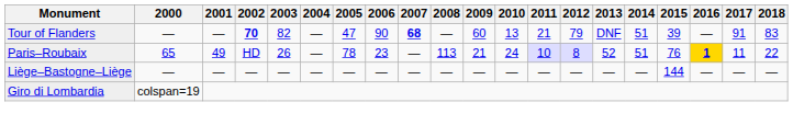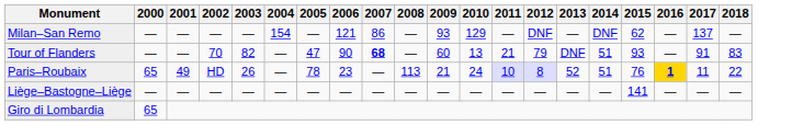+ row: Milan–San Remo | — | — | — | — | 154 | — | 121 | 86 | — | 93 | 129 | — | DNF | — | DNF | 62 | — | 137 | —
Tour of Flanders | 2002: bold -> normal
Tour of Flanders | 2015: 39 -> 93
Liège–Bastogne–Liège | 2015: 144 -> 141
Giro di Lombardia | 2000: colspan=19 -> 65
